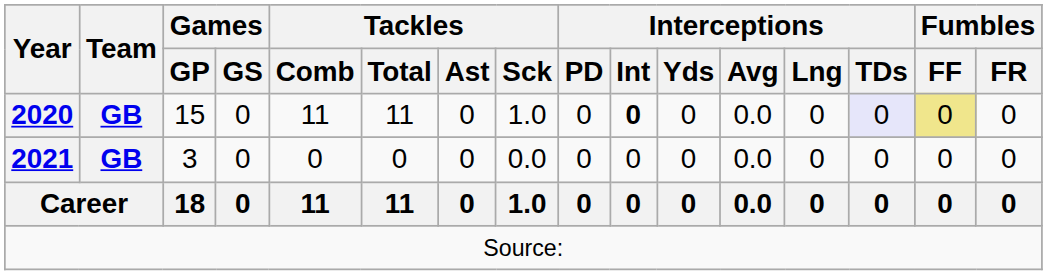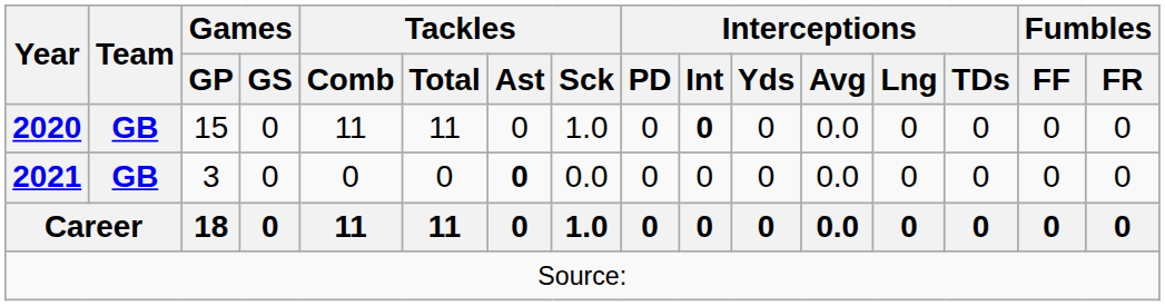2020 | Interceptions / TDs: lavender background -> no background
2020 | Fumbles / FF: khaki background -> no background
2021 | Tackles / Ast: normal -> bold
